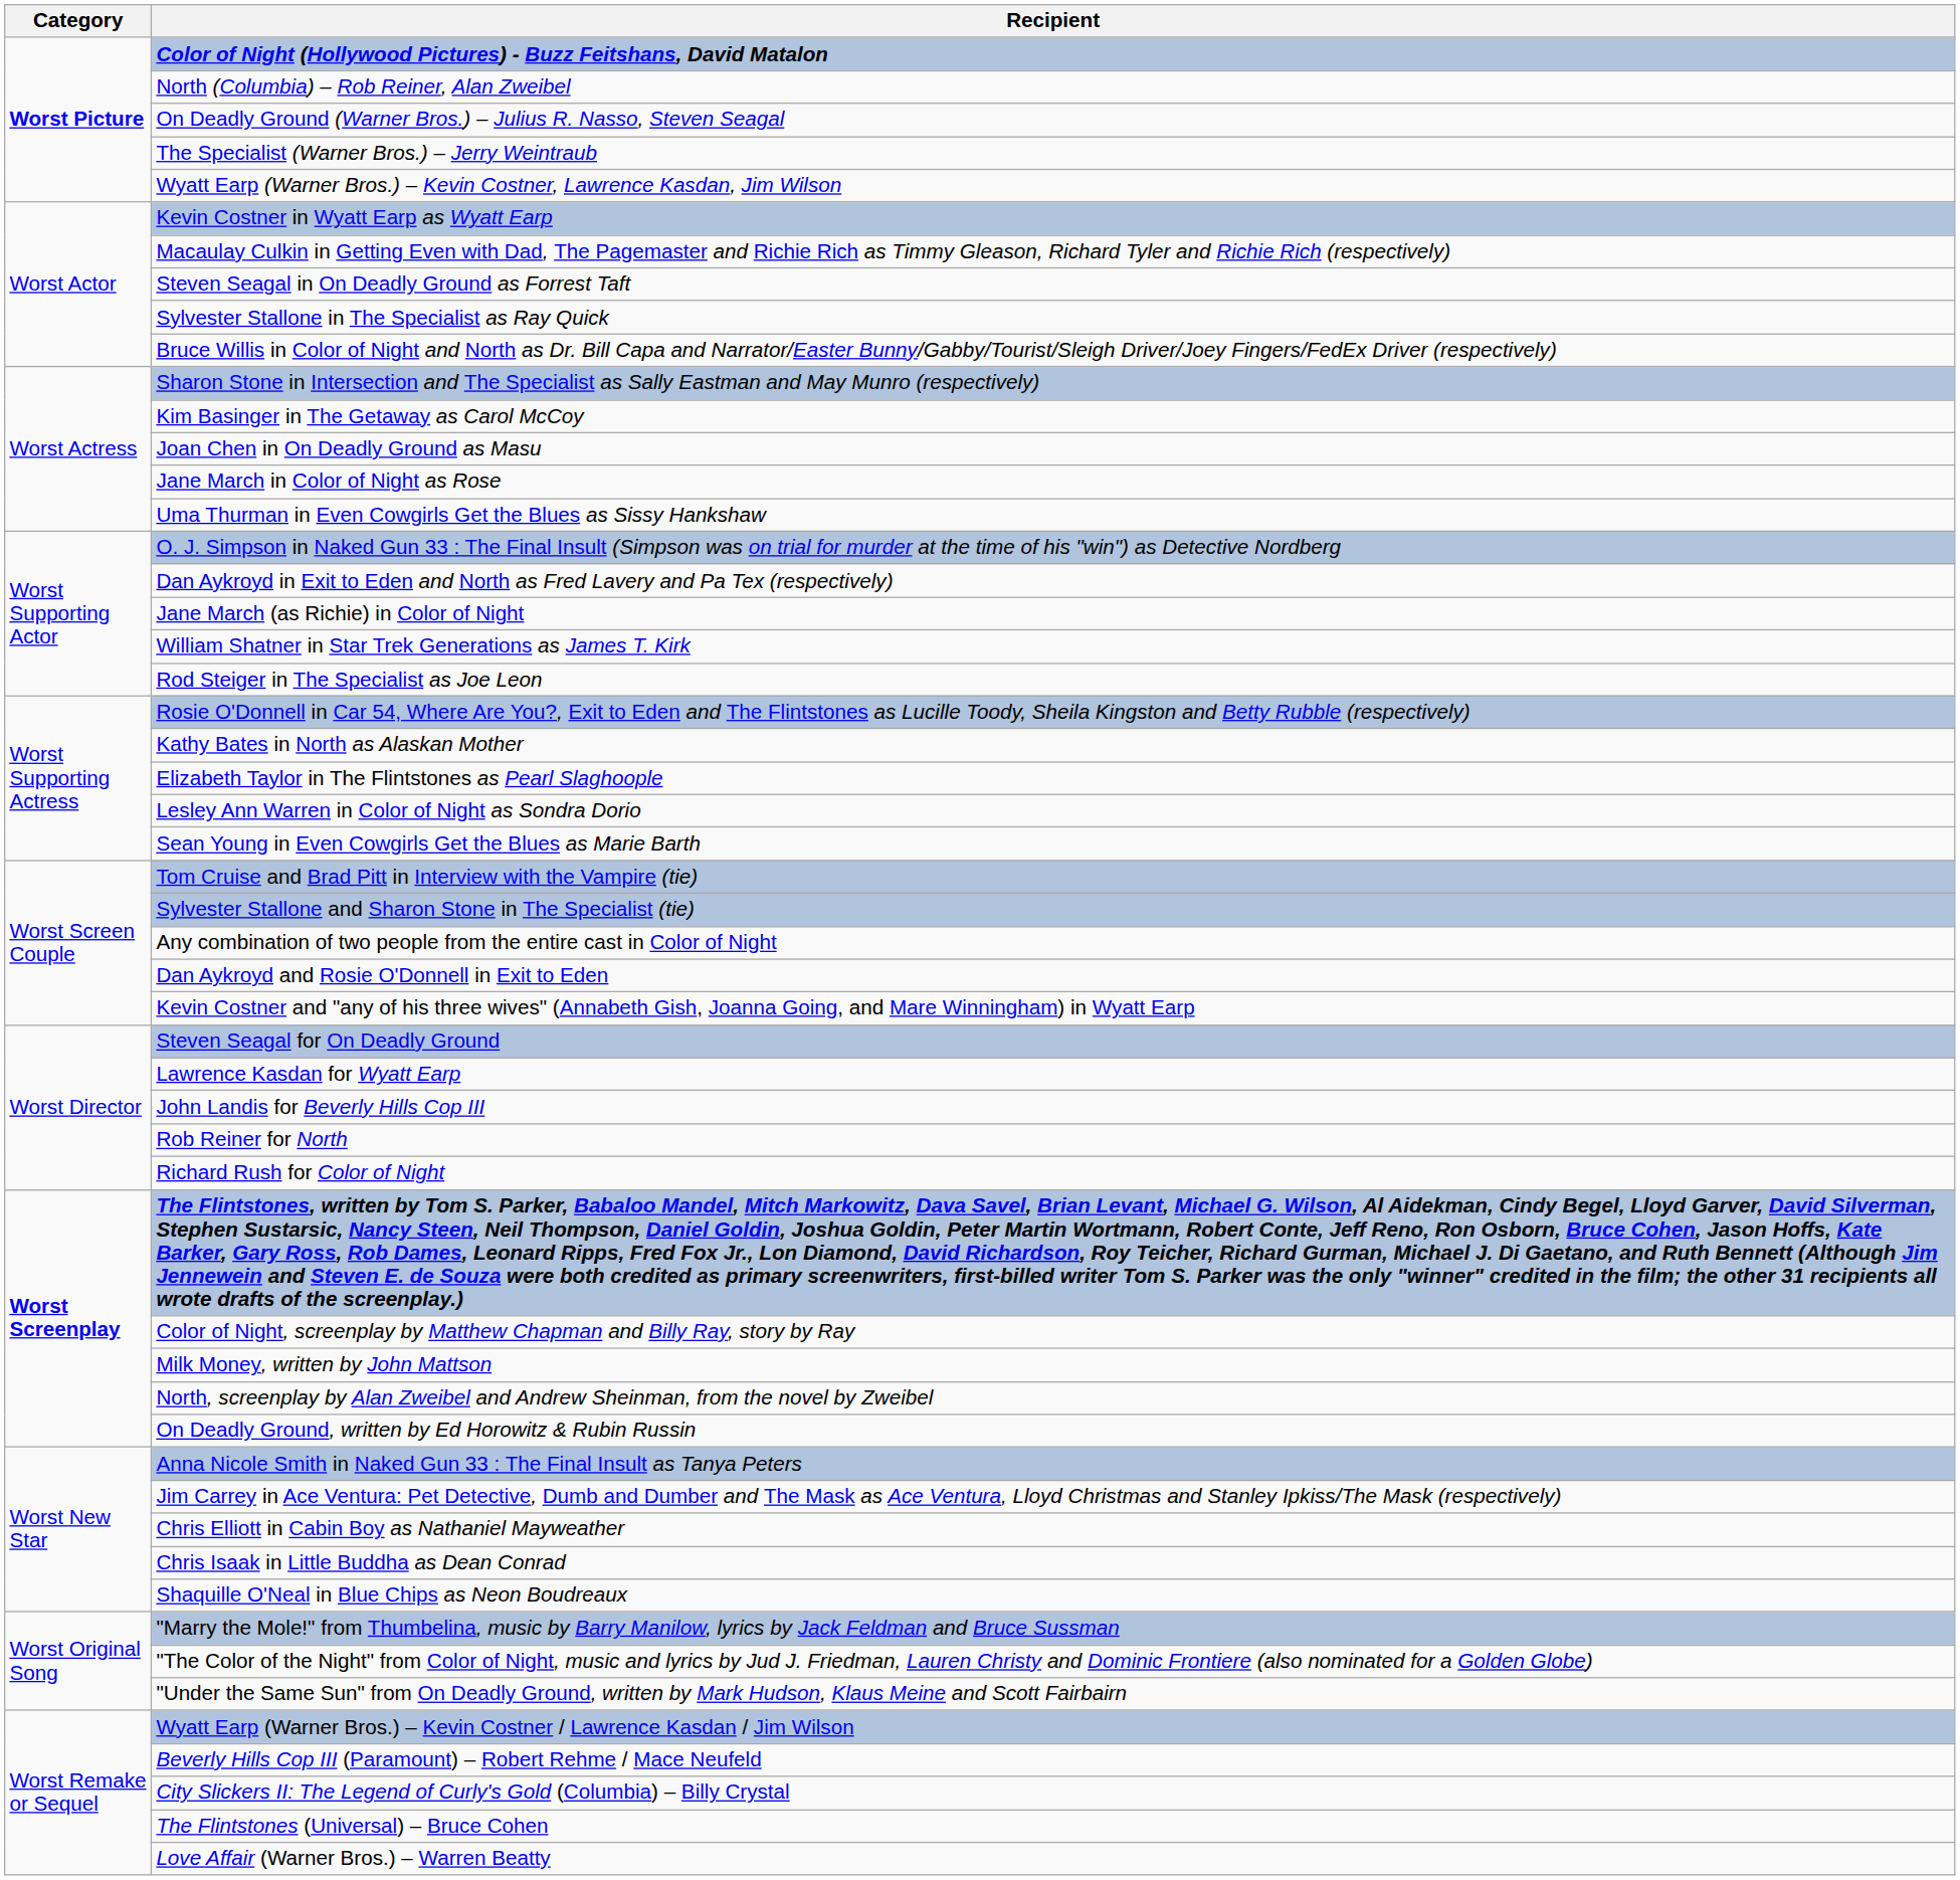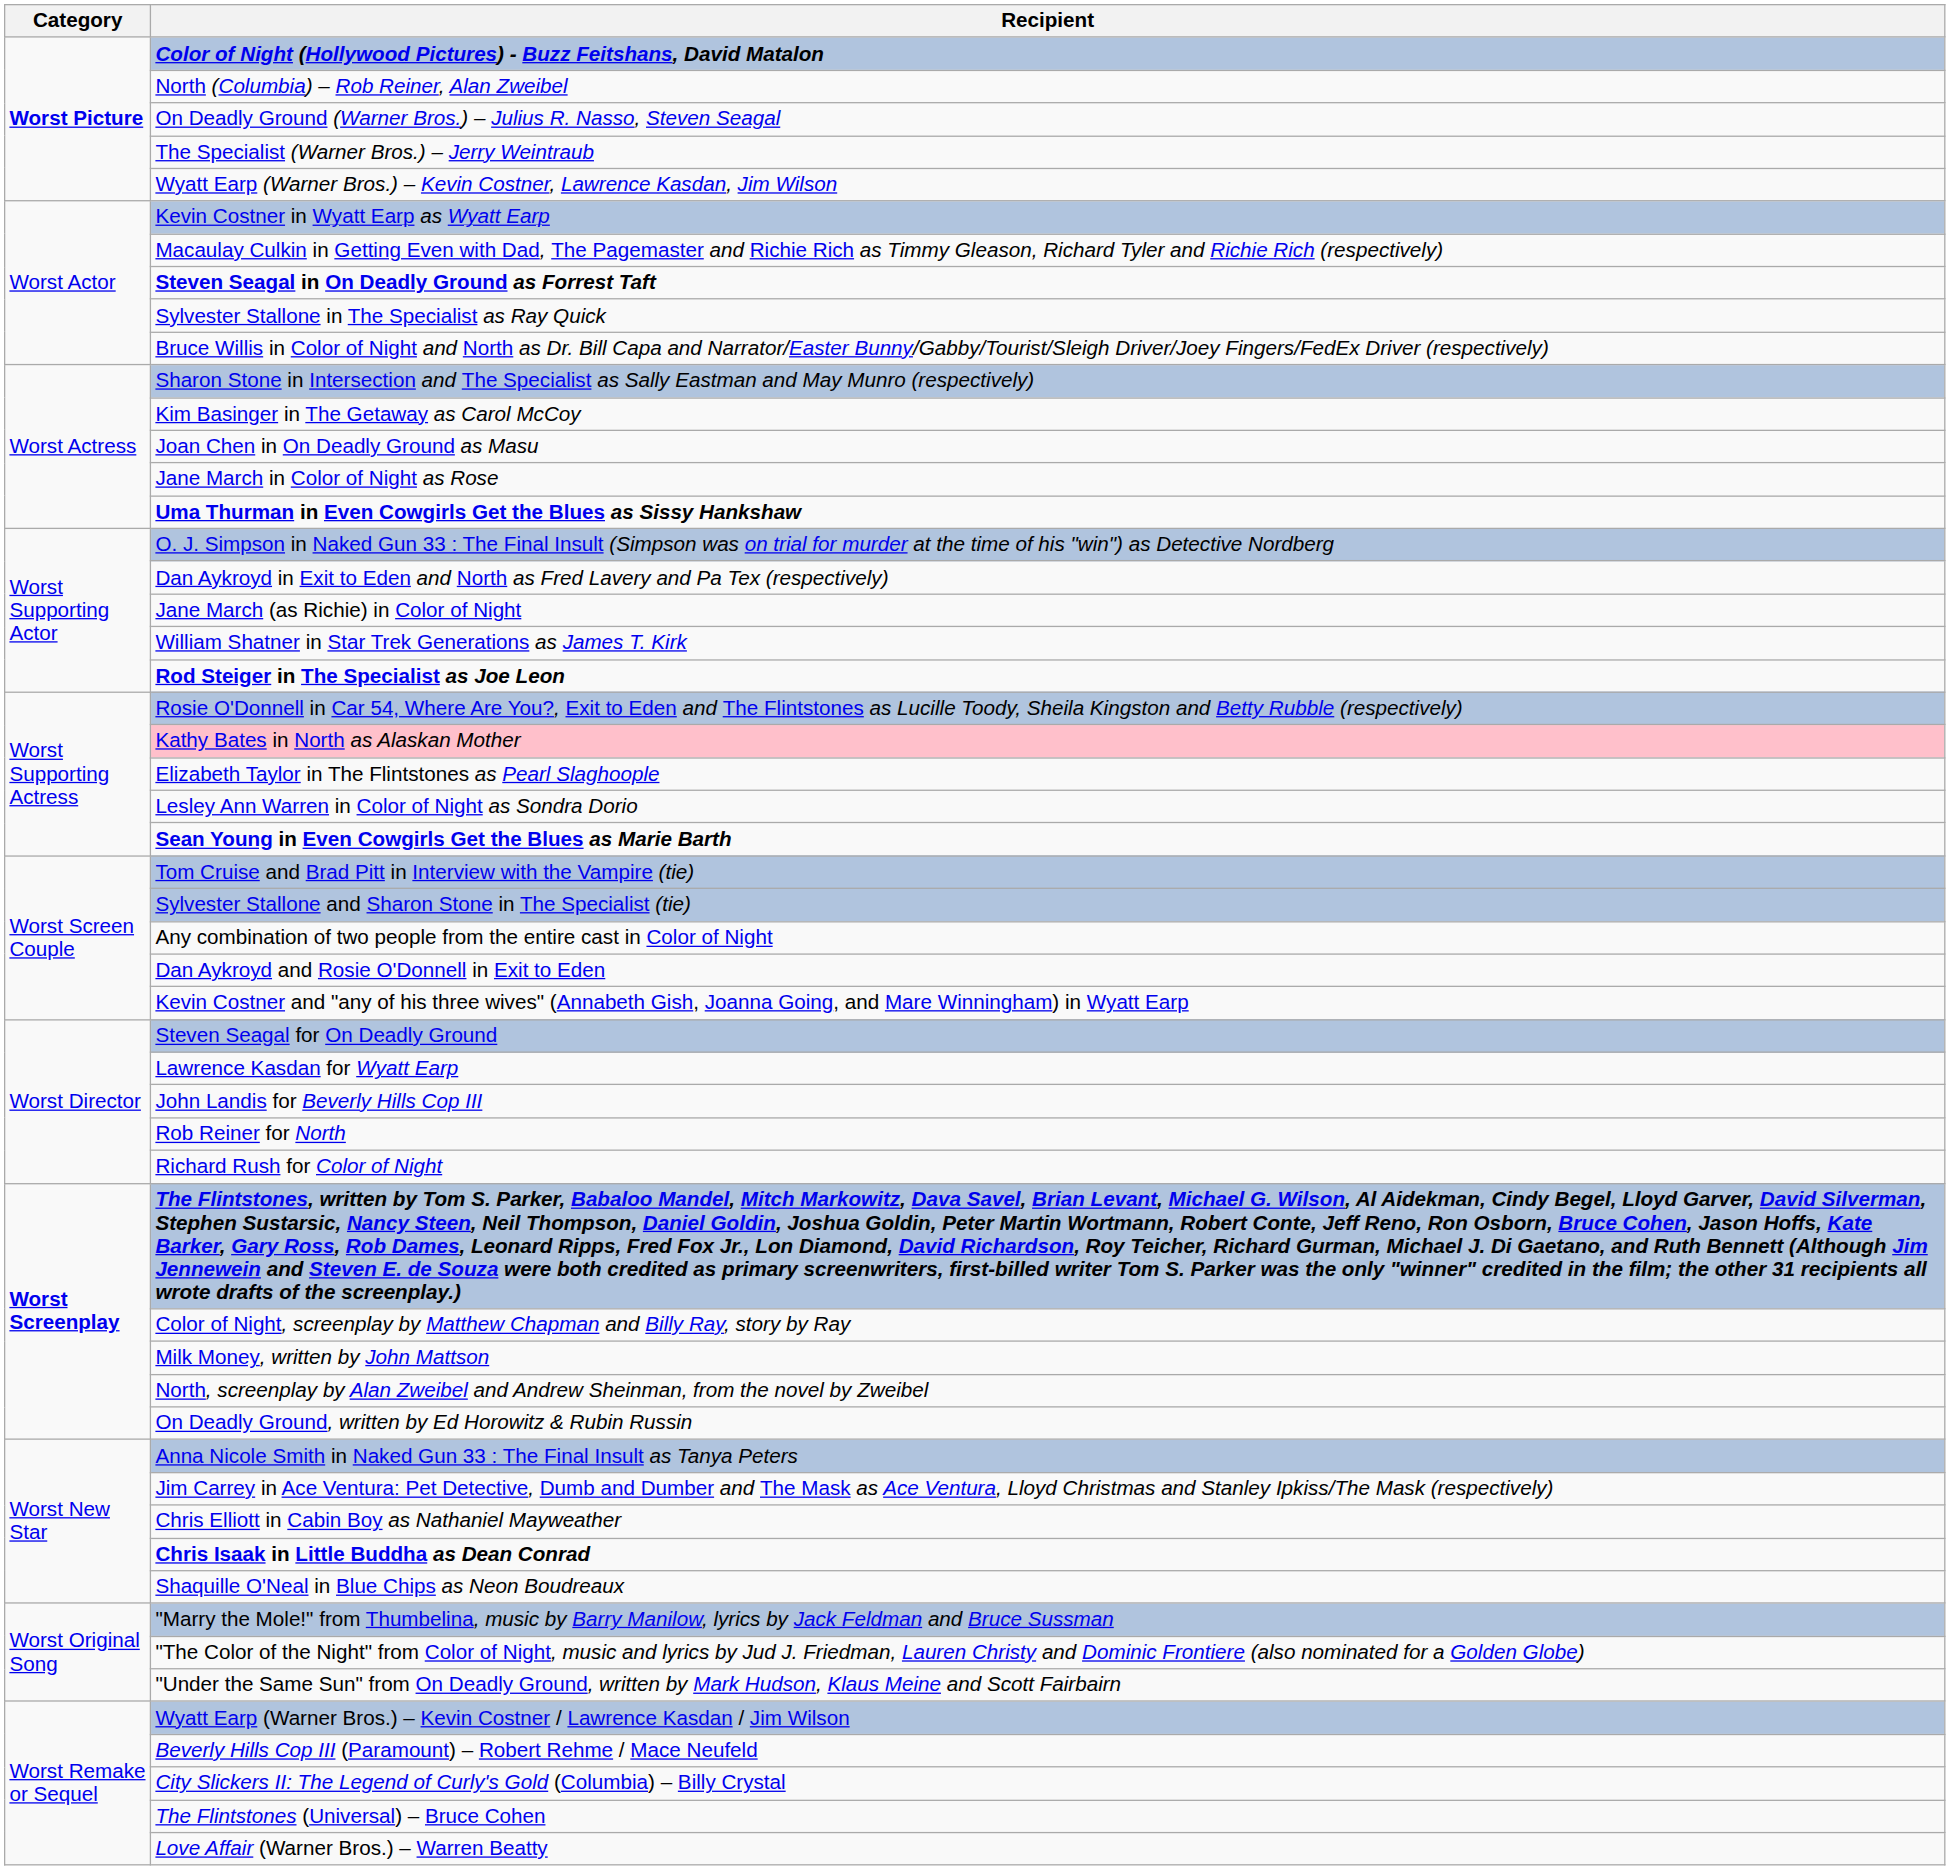Steven Seagal in On Deadly Ground as Forrest Taft | Recipient: normal -> bold
Uma Thurman in Even Cowgirls Get the Blues as Sissy Hankshaw | Recipient: normal -> bold
Rod Steiger in The Specialist as Joe Leon | Recipient: normal -> bold
Kathy Bates in North as Alaskan Mother | Recipient: no background -> pink background
Sean Young in Even Cowgirls Get the Blues as Marie Barth | Recipient: normal -> bold
Chris Isaak in Little Buddha as Dean Conrad | Recipient: normal -> bold
